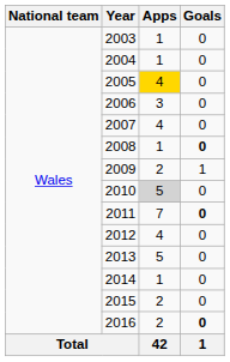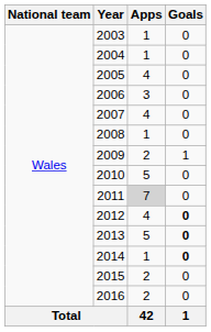2005 | Apps: gold background -> no background
2008 | Goals: bold -> normal
2010 | Apps: lightgrey background -> no background
2011 | Apps: no background -> lightgrey background
2011 | Goals: bold -> normal
2012 | Goals: normal -> bold
2013 | Goals: normal -> bold
2014 | Goals: normal -> bold
2016 | Goals: bold -> normal
